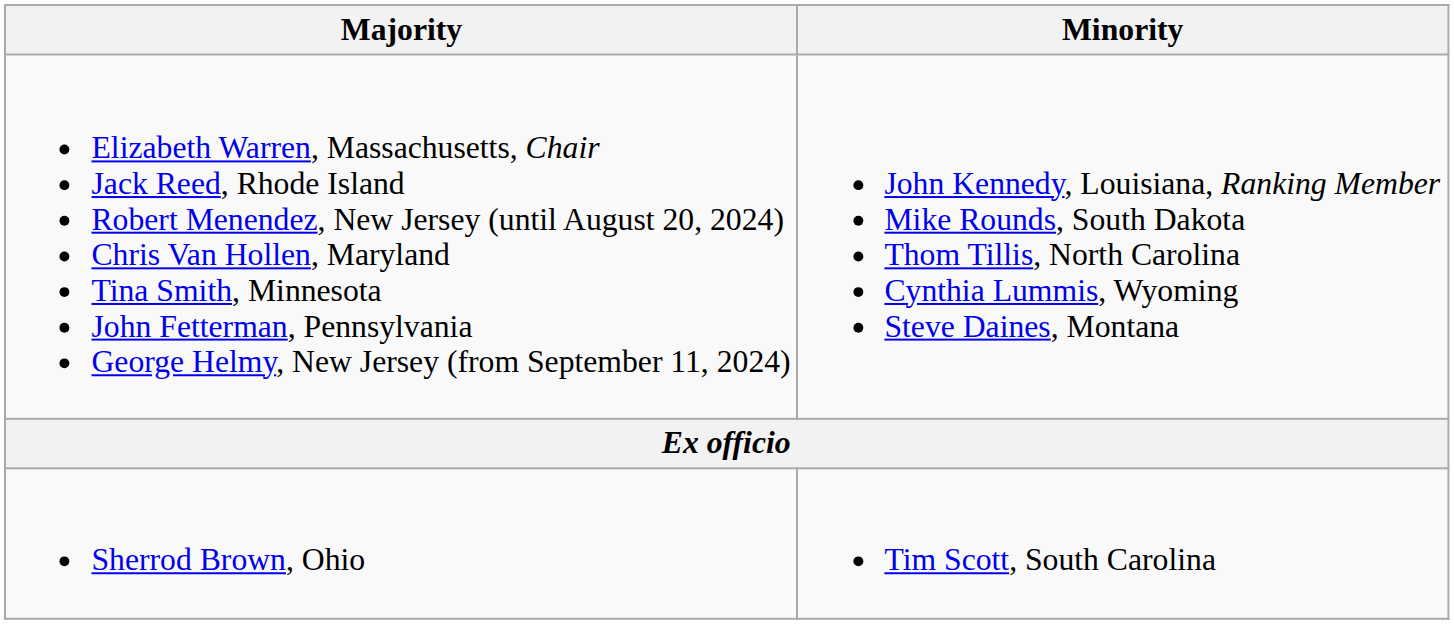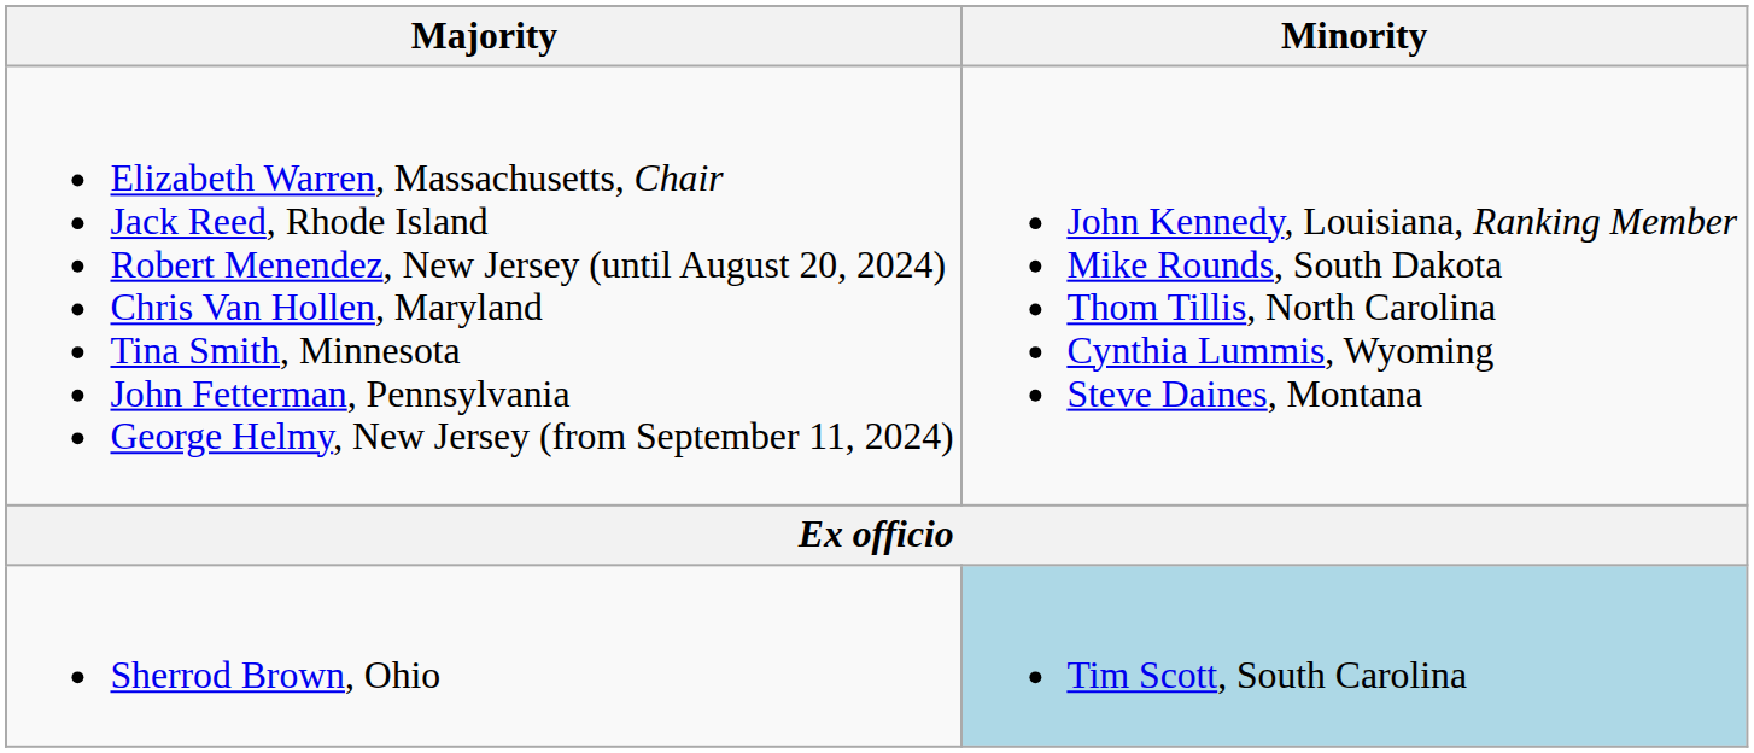Sherrod Brown, Ohio | Minority: no background -> lightblue background
